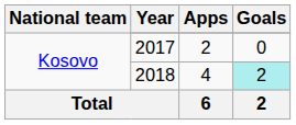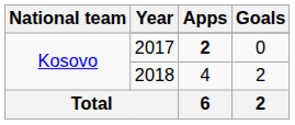2017 | Apps: normal -> bold
2018 | Goals: paleturquoise background -> no background
